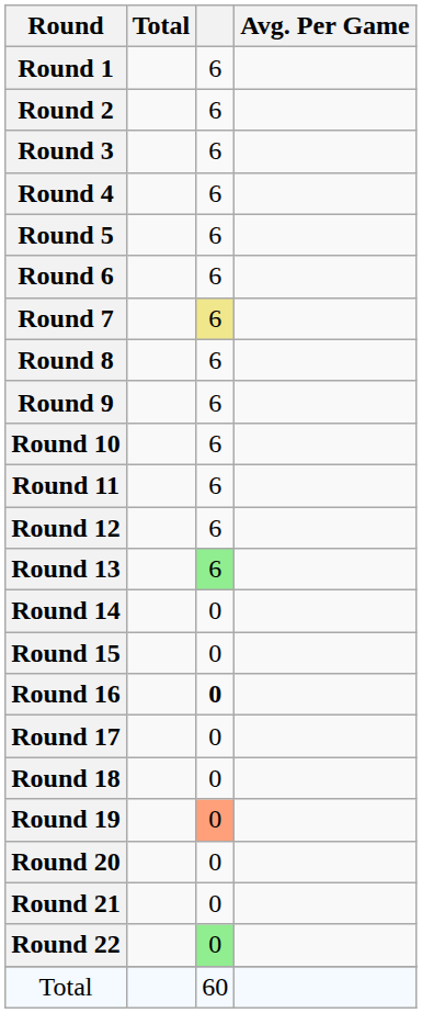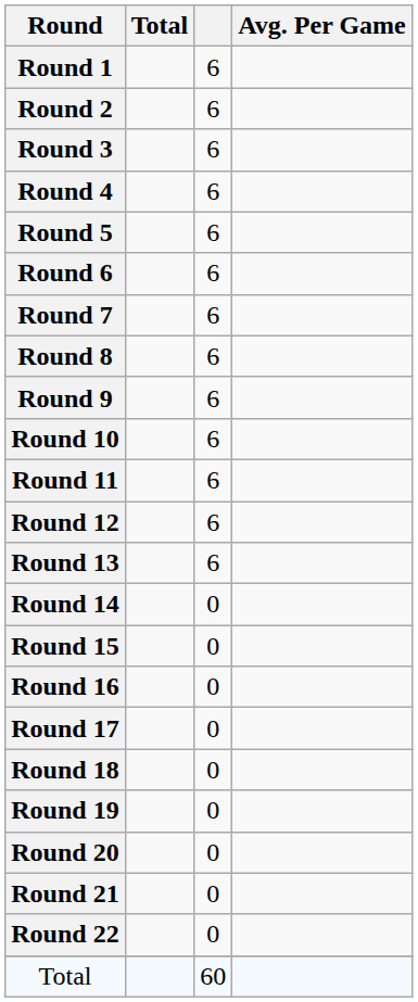Round 7 | column 3: khaki background -> no background
Round 13 | column 3: lightgreen background -> no background
Round 16 | column 3: bold -> normal
Round 19 | column 3: lightsalmon background -> no background
Round 22 | column 3: lightgreen background -> no background
